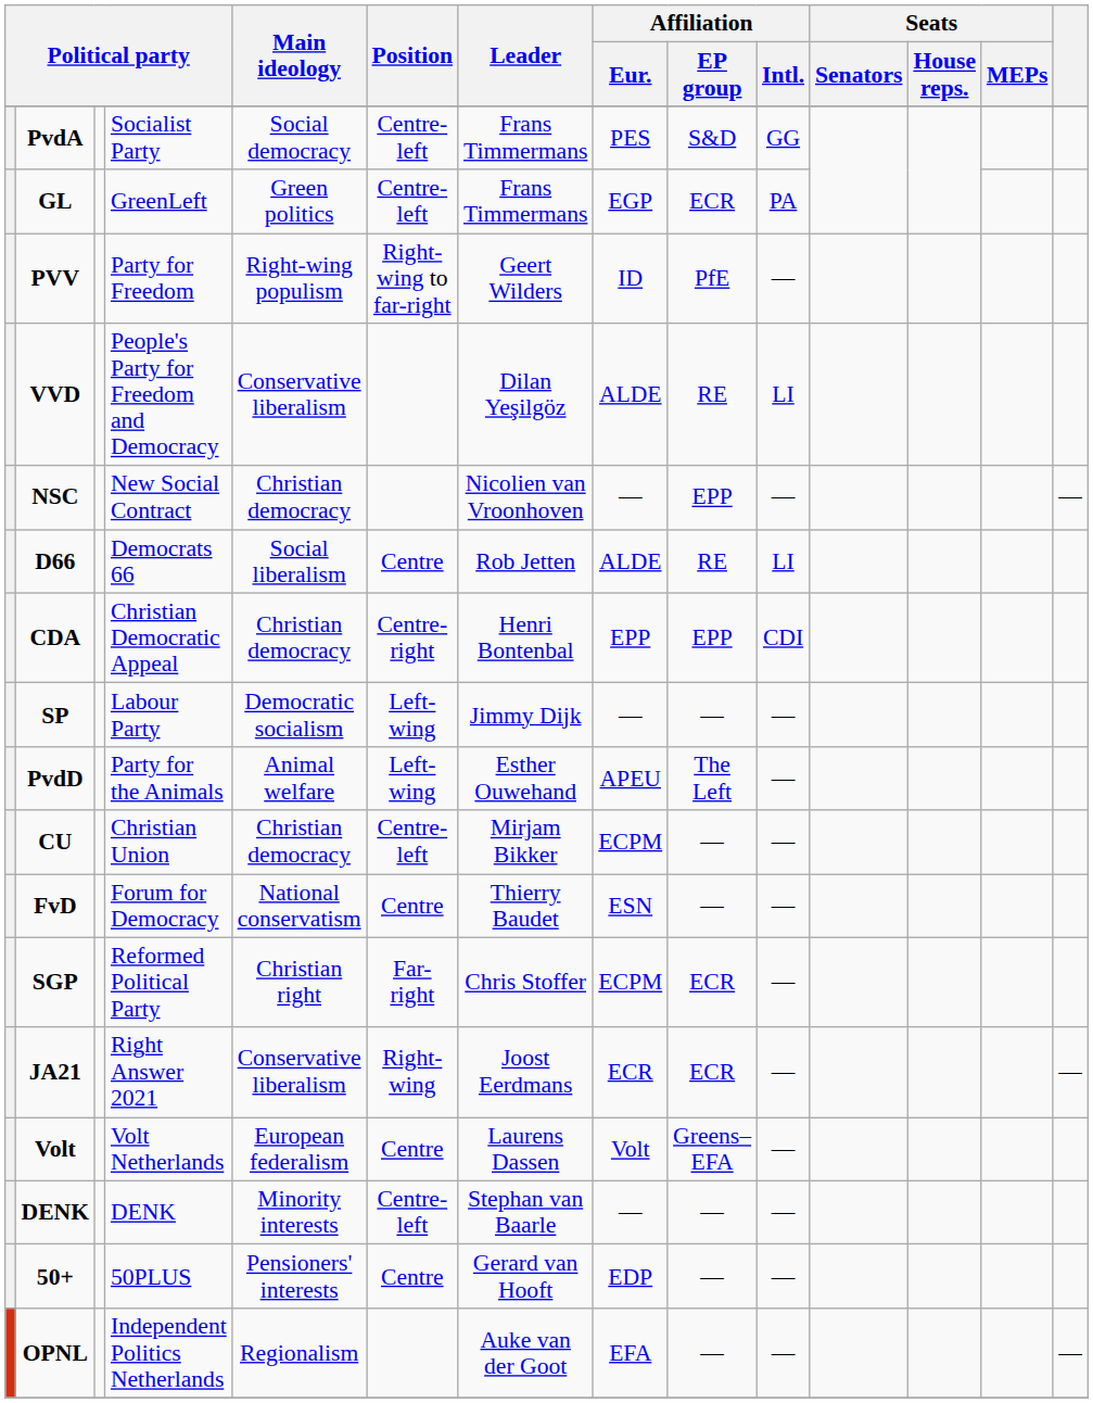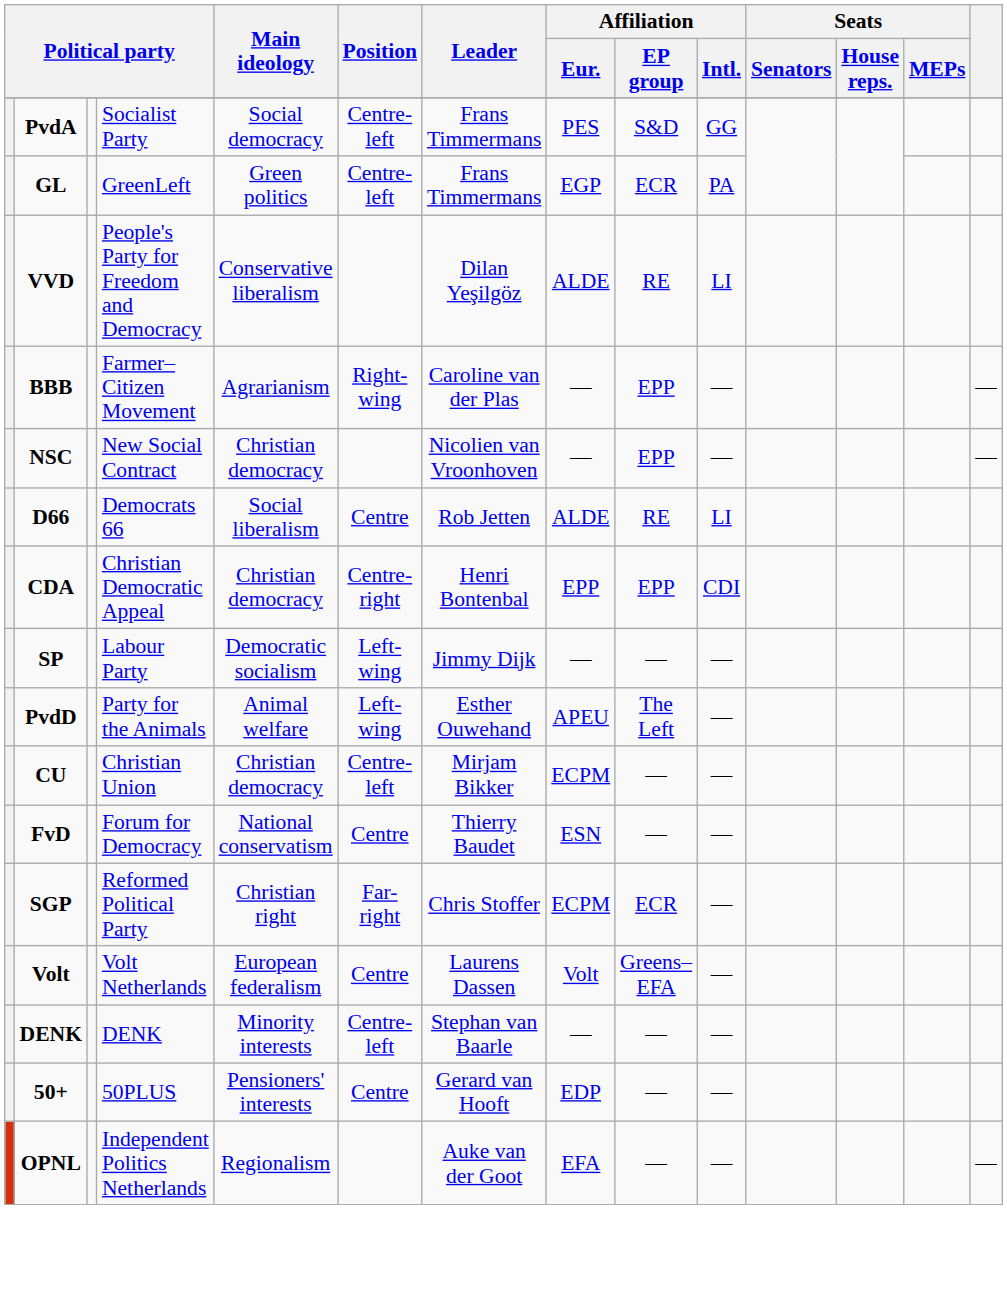- row: PVV | Party for Freedom | Right-wing populism | Right-wing to far-right | Geert Wilders | ID | PfE | —
+ row: BBB | Farmer–Citizen Movement | Agrarianism | Right-wing | Caroline van der Plas | — | EPP | — | —
- row: JA21 | Right Answer 2021 | Conservative liberalism | Right-wing | Joost Eerdmans | ECR | ECR | — | —
